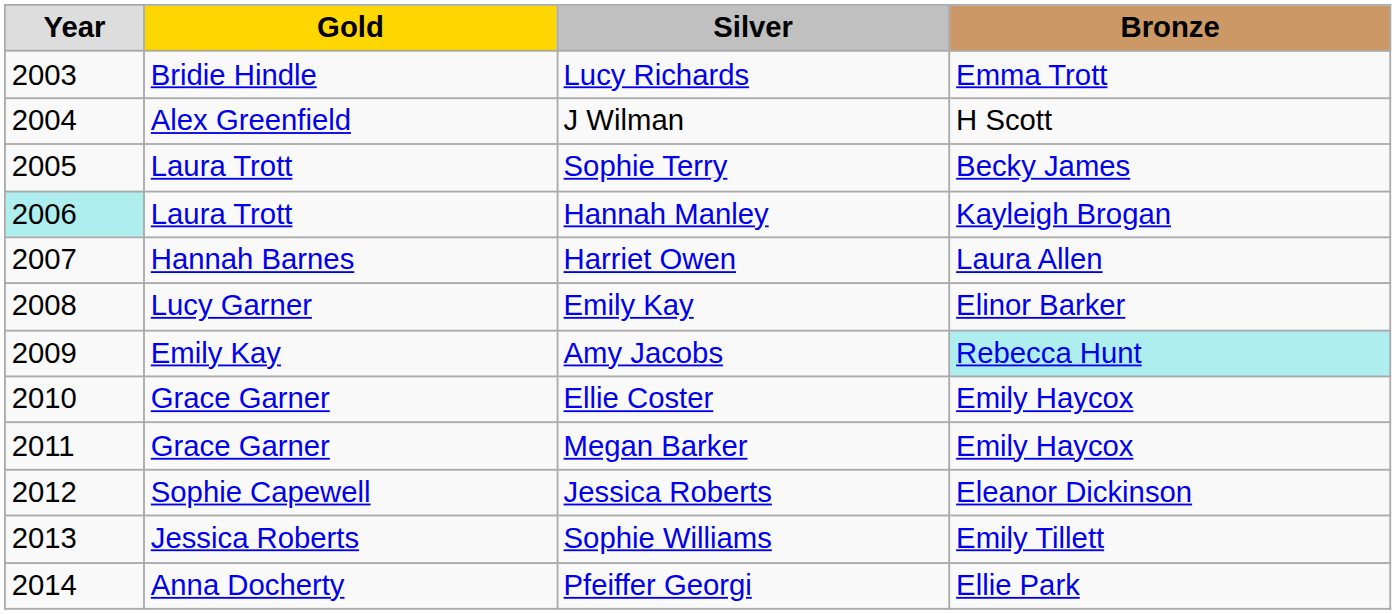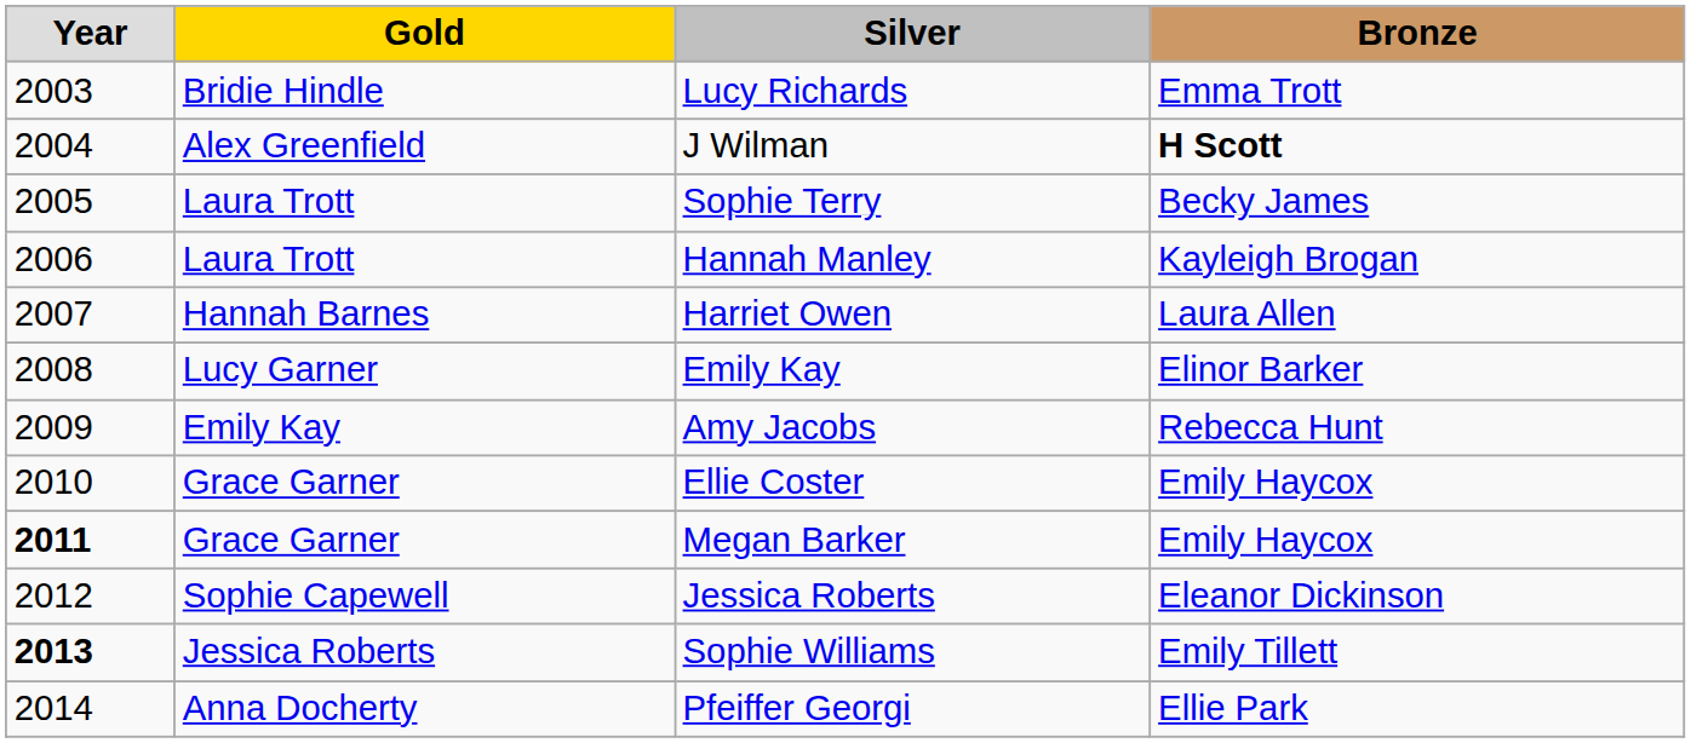J Wilman | column 4: normal -> bold
Hannah Manley | column 1: paleturquoise background -> no background
Amy Jacobs | column 4: paleturquoise background -> no background
Megan Barker | column 1: normal -> bold
Sophie Williams | column 1: normal -> bold
